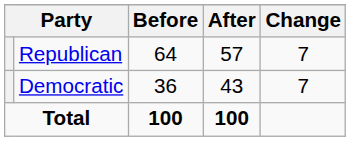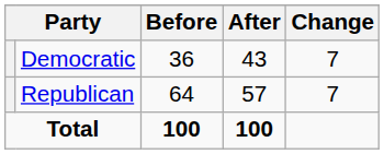rows swapped: Republican <-> Democratic
